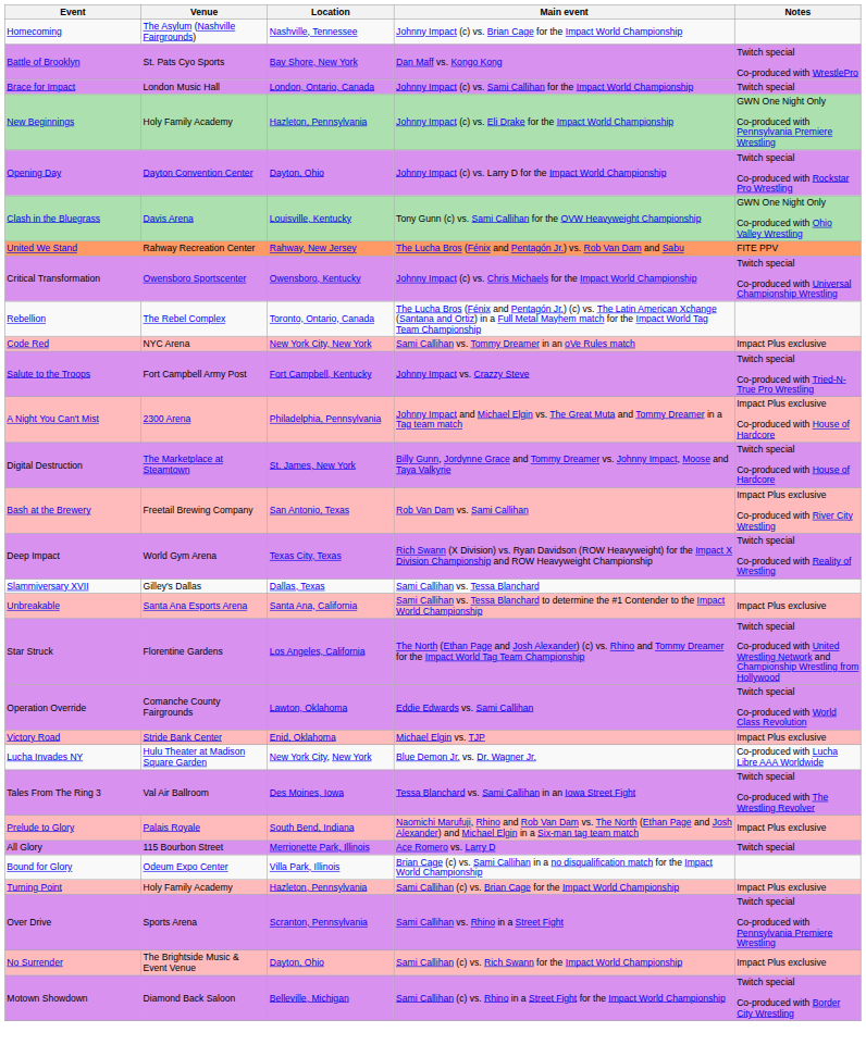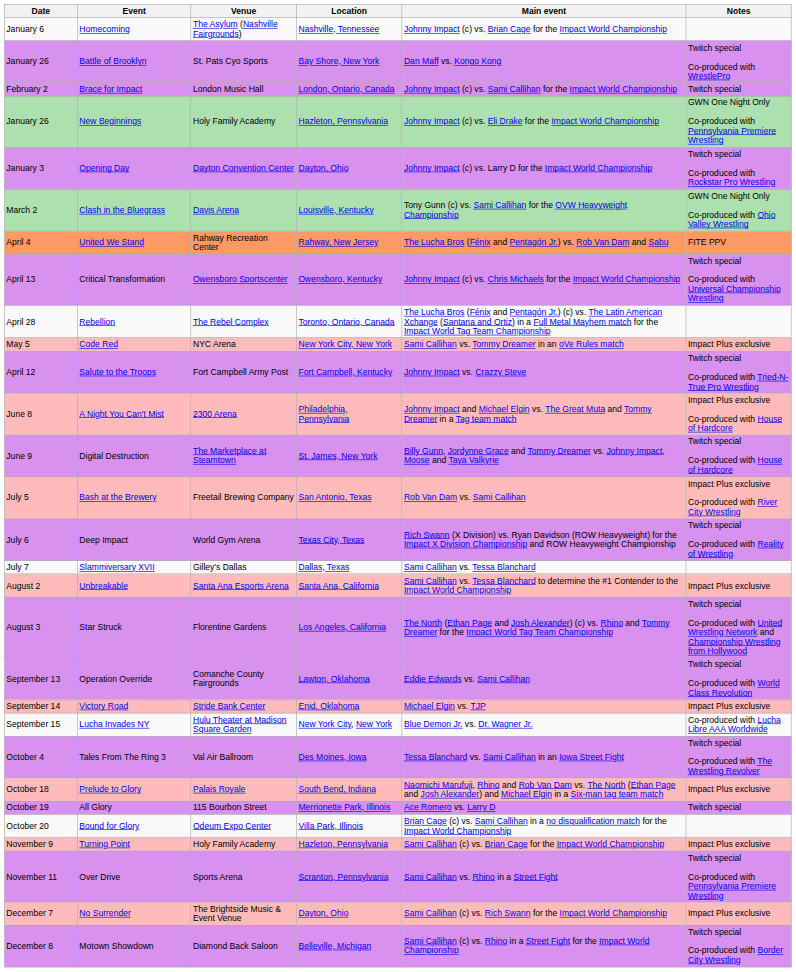+ column: Date | January 6 | January 26 | February 2 | January 26 | January 3 | March 2 | April 4 | April 13 | April 28 | May 5 | April 12 | June 8 | June 9 | July 5 | July 6 | July 7 | August 2 | August 3 | September 13 | September 14 | September 15 | October 4 | October 18 | October 19 | October 20 | November 9 | November 11 | December 7 | December 8
